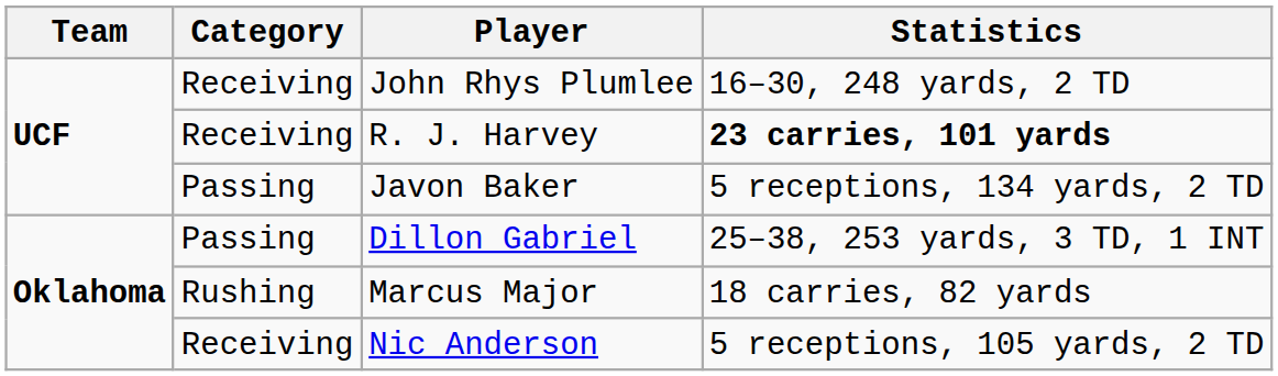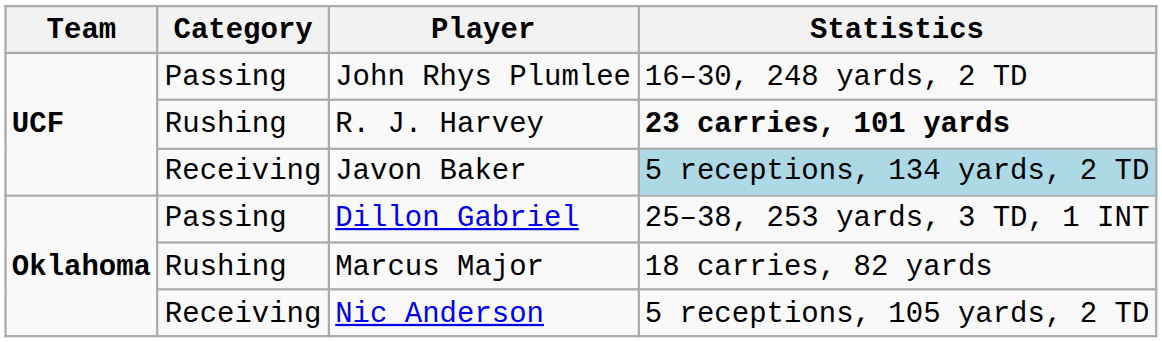John Rhys Plumlee | Category: Receiving -> Passing
R. J. Harvey | Category: Receiving -> Rushing
Javon Baker | Category: Passing -> Receiving
Javon Baker | Statistics: no background -> lightblue background
